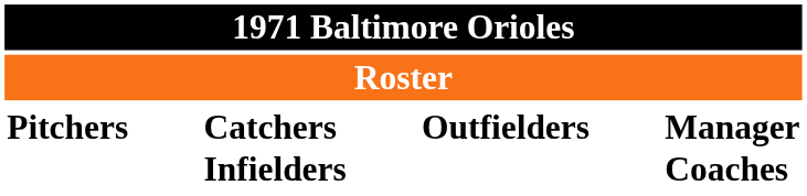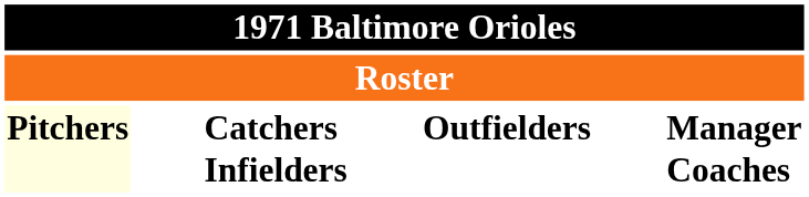Pitchers | column 1: no background -> lightyellow background
